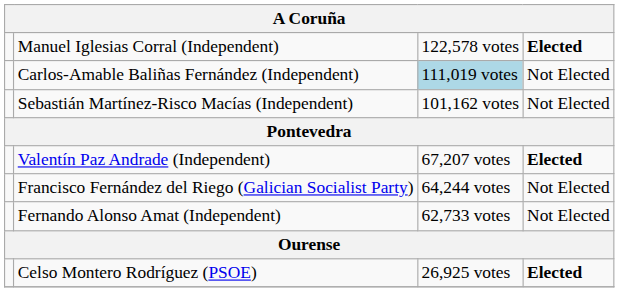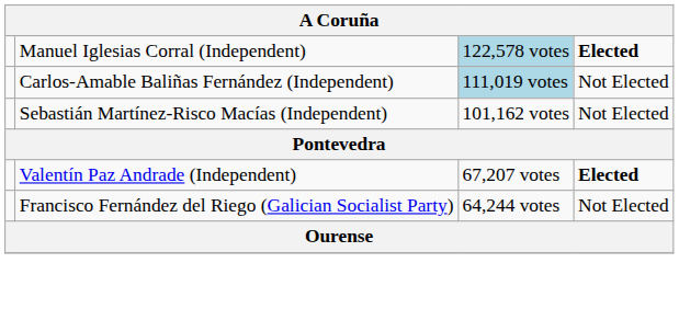Manuel Iglesias Corral (Independent) | column 3: no background -> lightblue background
- row: Fernando Alonso Amat (Independent) | 62,733 votes | Not Elected
- row: Celso Montero Rodríguez (PSOE) | 26,925 votes | Elected
